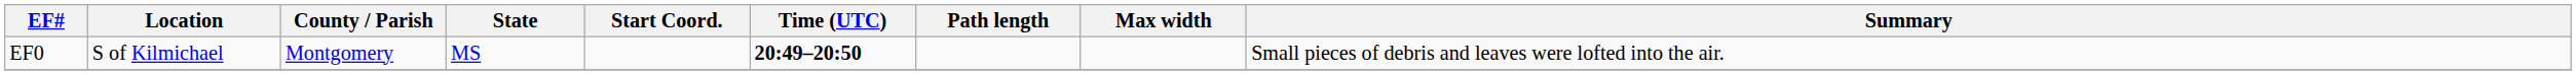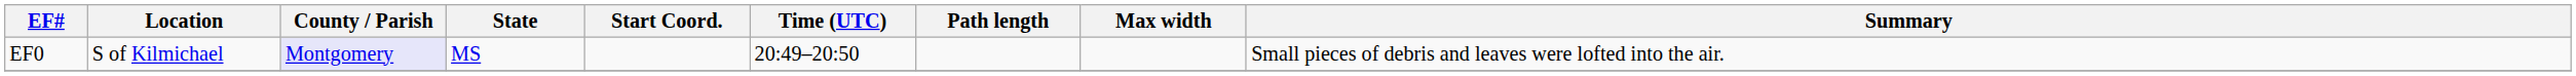EF0 | County / Parish: no background -> lavender background
EF0 | Time (UTC): bold -> normal
